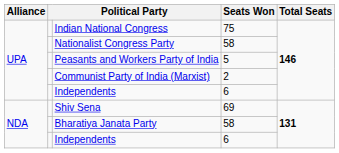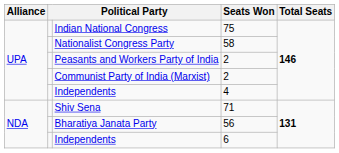Peasants and Workers Party of India | Seats Won: 5 -> 2
UPA / Independents | Seats Won: 6 -> 4
Shiv Sena | Seats Won: 69 -> 71
Bharatiya Janata Party | Seats Won: 58 -> 56
